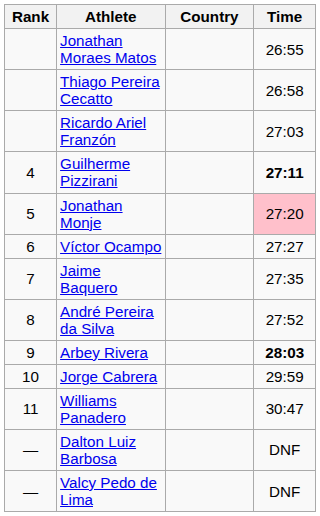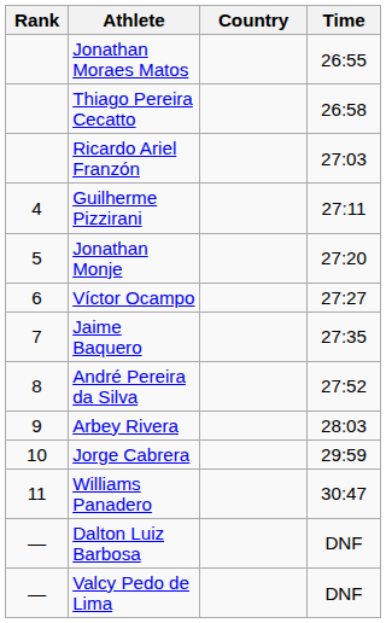Guilherme Pizzirani | Time: bold -> normal
Jonathan Monje | Time: pink background -> no background
Arbey Rivera | Time: bold -> normal
